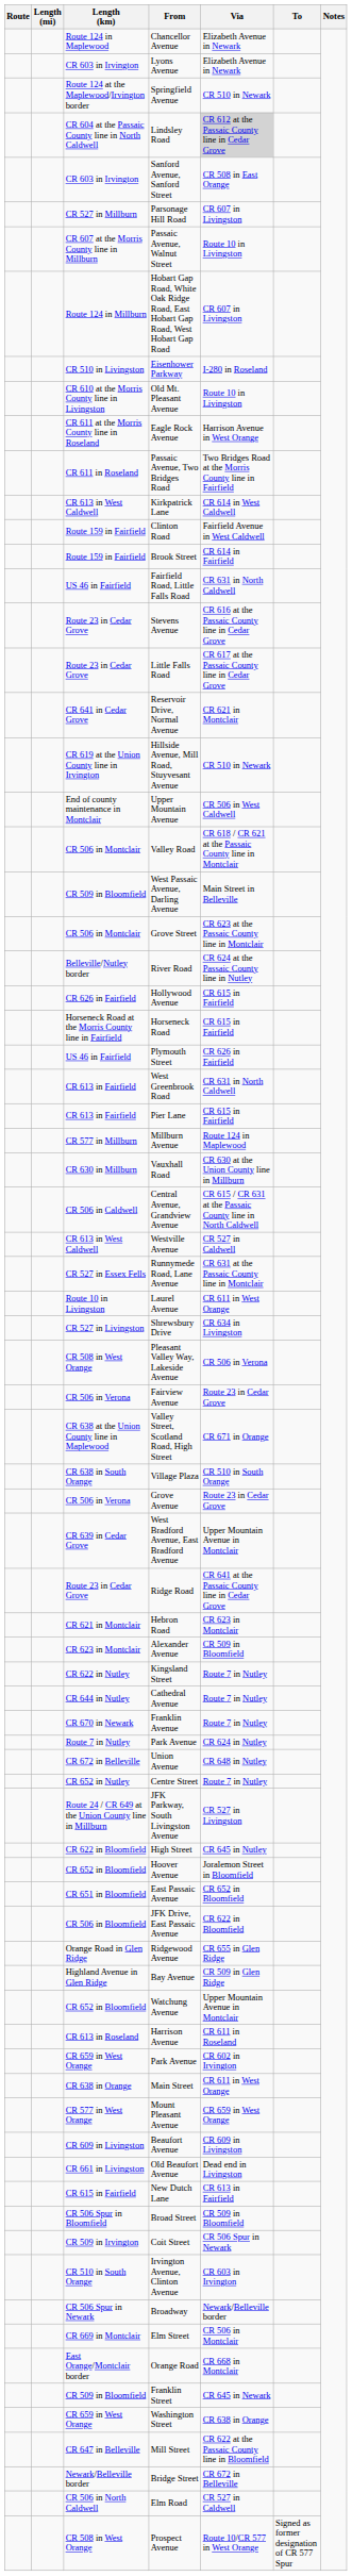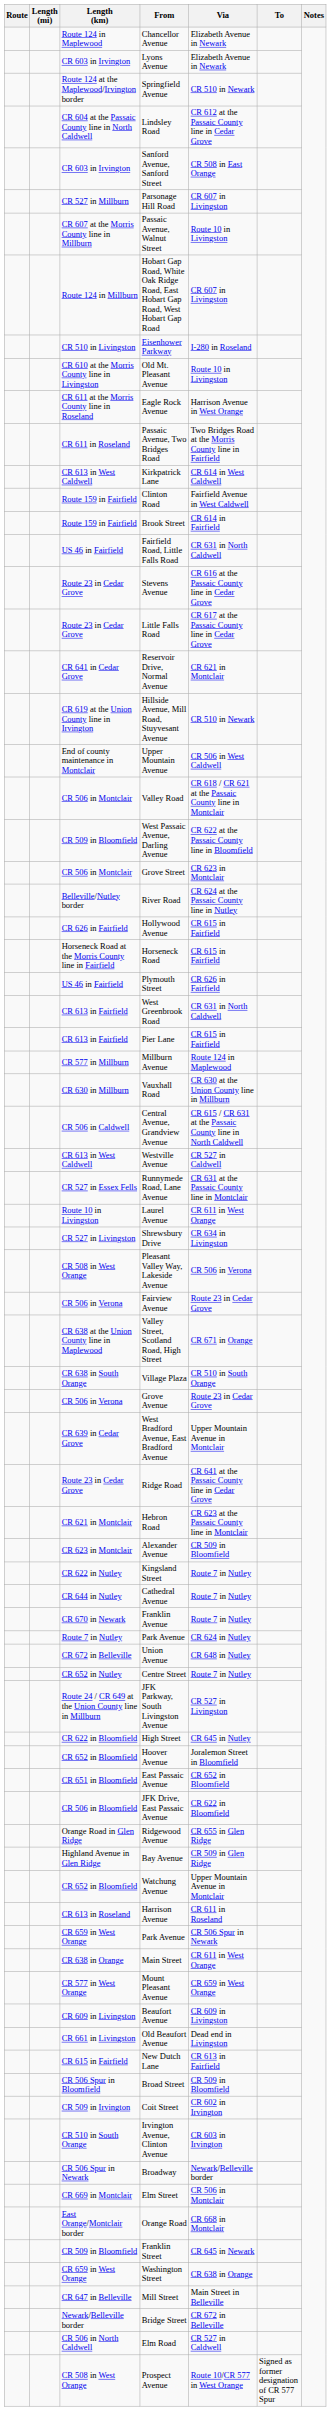Lindsley Road | Via: lightgrey background -> no background
West Passaic Avenue, Darling Avenue | Via: Main Street in Belleville -> CR 622 at the Passaic County line in Bloomfield
Grove Street | Via: CR 623 at the Passaic County line in Montclair -> CR 623 in Montclair
Hebron Road | Via: CR 623 in Montclair -> CR 623 at the Passaic County line in Montclair
CR 659 in West Orange / Park Avenue | Via: CR 602 in Irvington -> CR 506 Spur in Newark
Coit Street | Via: CR 506 Spur in Newark -> CR 602 in Irvington
Mill Street | Via: CR 622 at the Passaic County line in Bloomfield -> Main Street in Belleville
